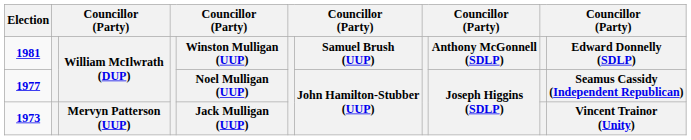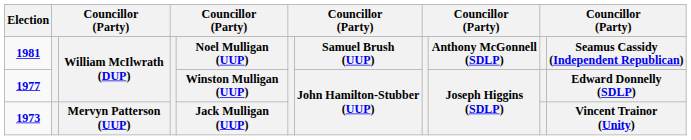1981 | column 5: Winston Mulligan (UUP) -> Noel Mulligan (UUP)
1981 | column 11: Edward Donnelly (SDLP) -> Seamus Cassidy (Independent Republican)
1977 | column 5: Noel Mulligan (UUP) -> Winston Mulligan (UUP)
1977 | column 11: Seamus Cassidy (Independent Republican) -> Edward Donnelly (SDLP)
